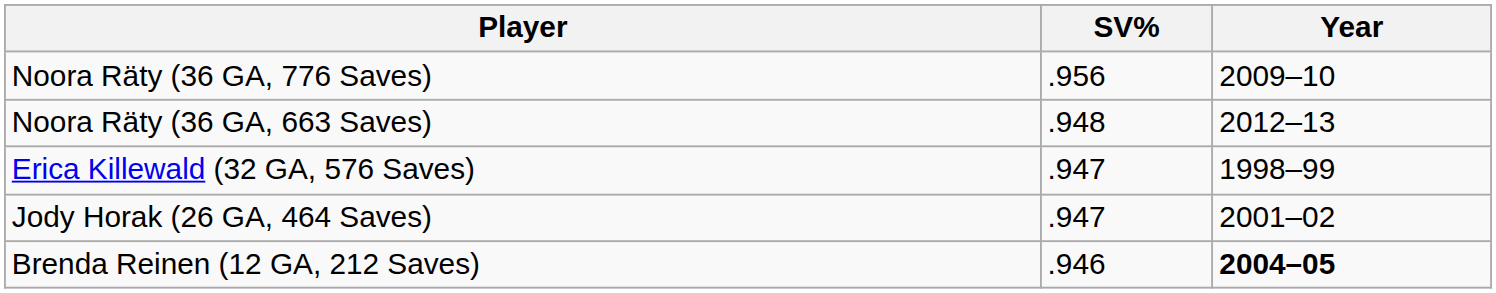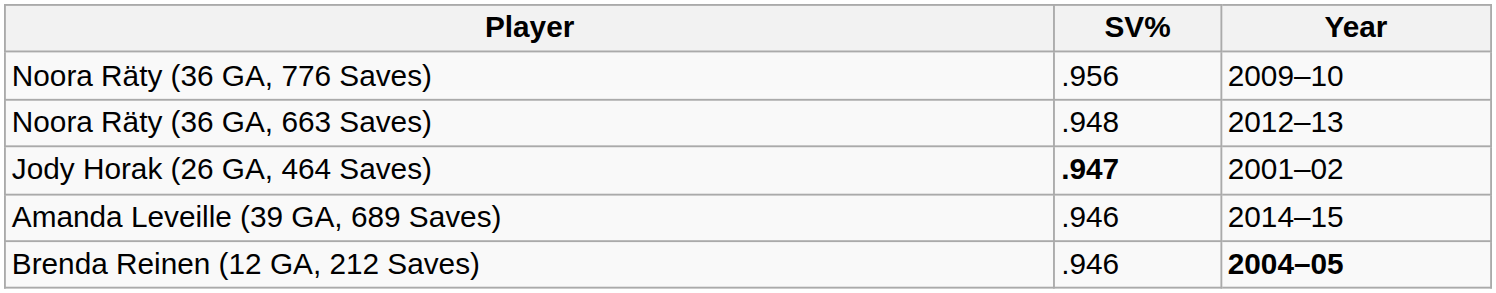- row: Erica Killewald (32 GA, 576 Saves) | .947 | 1998–99
Jody Horak (26 GA, 464 Saves) | SV%: normal -> bold
+ row: Amanda Leveille (39 GA, 689 Saves) | .946 | 2014–15
